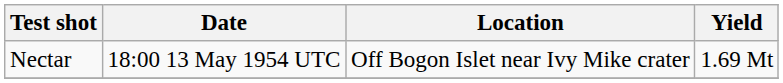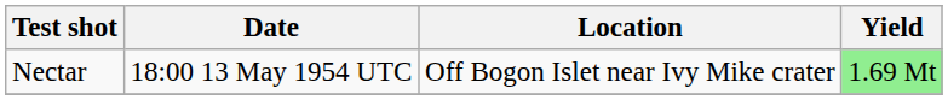Nectar | Yield: no background -> lightgreen background
